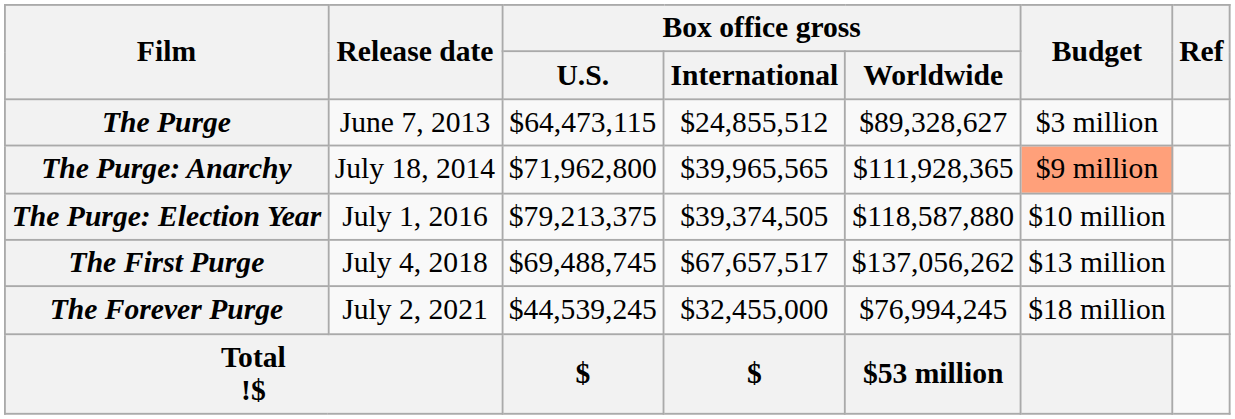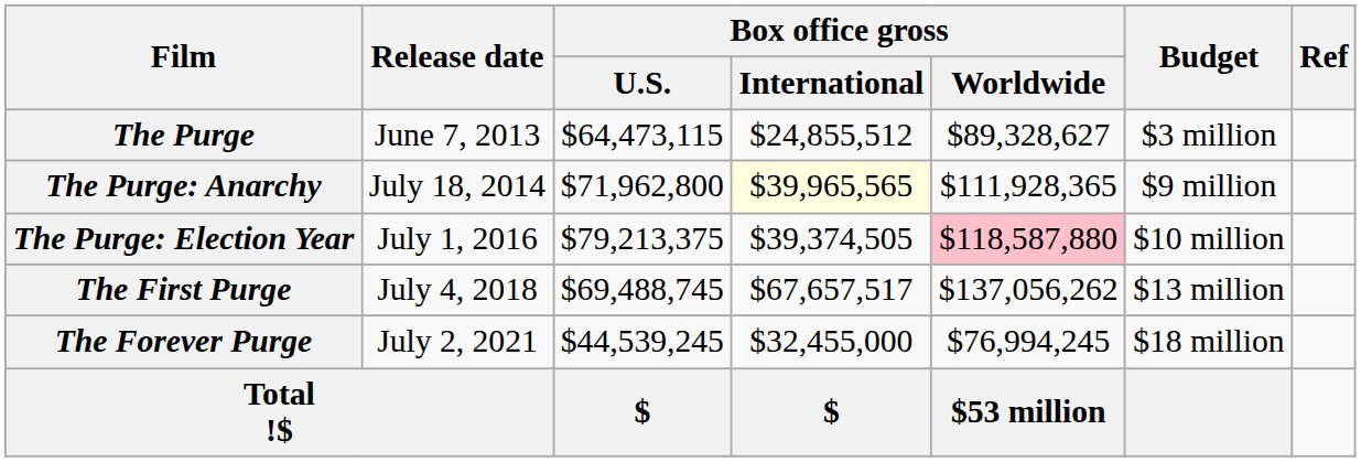The Purge: Anarchy | Box office gross / International: no background -> lightyellow background
The Purge: Anarchy | Budget: lightsalmon background -> no background
The Purge: Election Year | Box office gross / Worldwide: no background -> pink background
